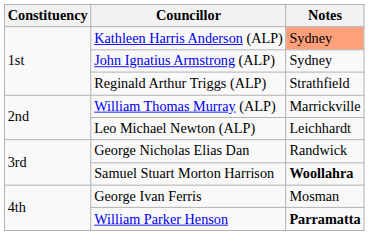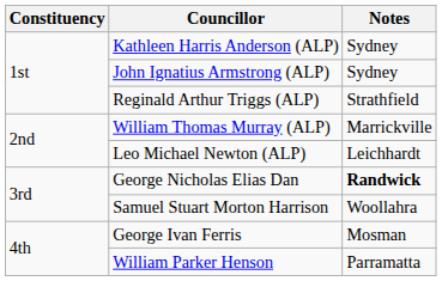Kathleen Harris Anderson (ALP) | Notes: lightsalmon background -> no background
George Nicholas Elias Dan | Notes: normal -> bold
Samuel Stuart Morton Harrison | Notes: bold -> normal
William Parker Henson | Notes: bold -> normal
